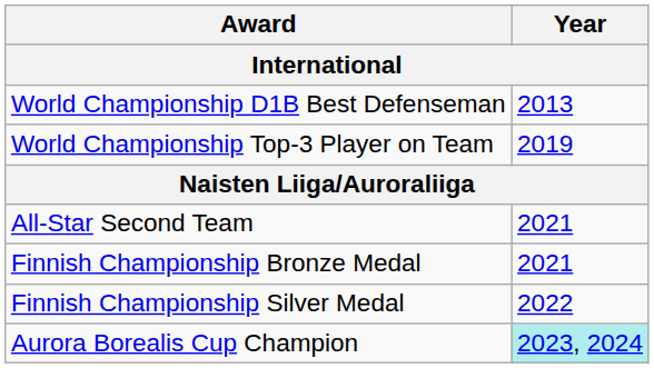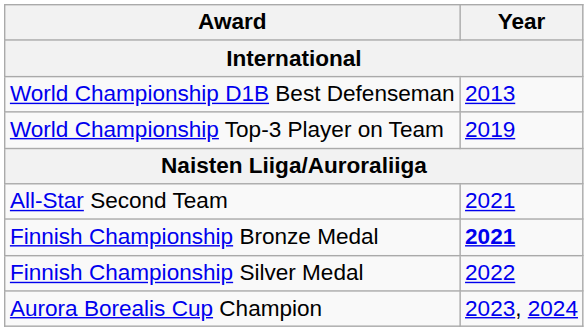Finnish Championship Bronze Medal | Year: normal -> bold
Aurora Borealis Cup Champion | Year: paleturquoise background -> no background
